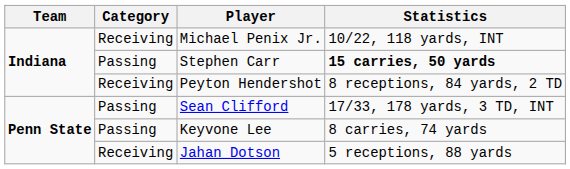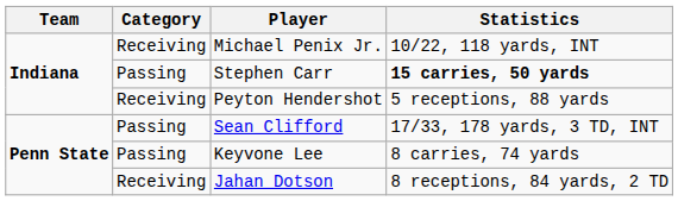Peyton Hendershot | Statistics: 8 receptions, 84 yards, 2 TD -> 5 receptions, 88 yards
Jahan Dotson | Statistics: 5 receptions, 88 yards -> 8 receptions, 84 yards, 2 TD
